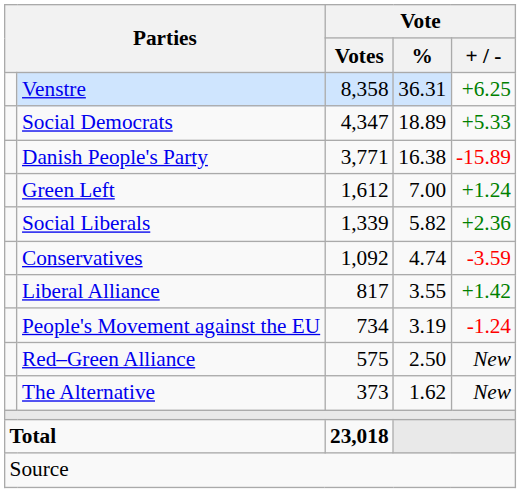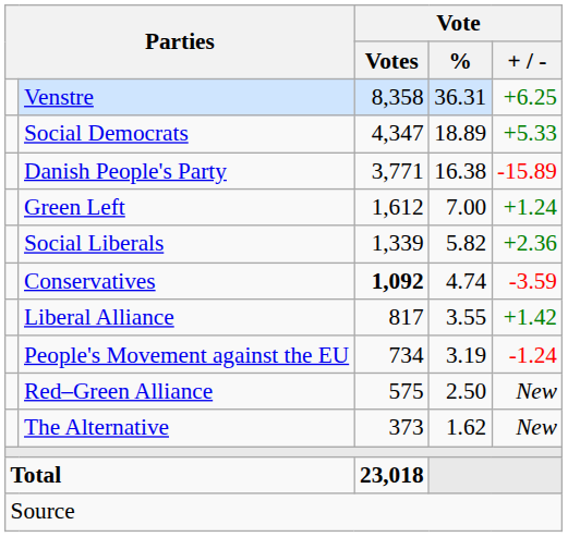Conservatives | Vote / Votes: normal -> bold
